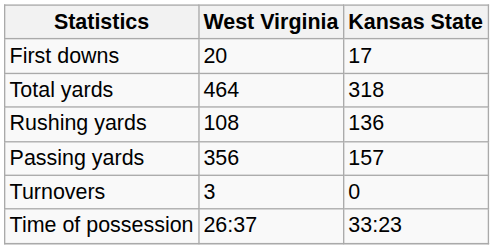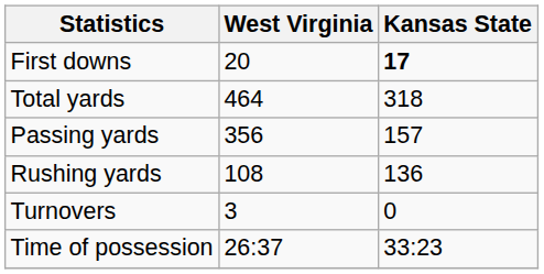First downs | Kansas State: normal -> bold
rows swapped: Rushing yards <-> Passing yards
